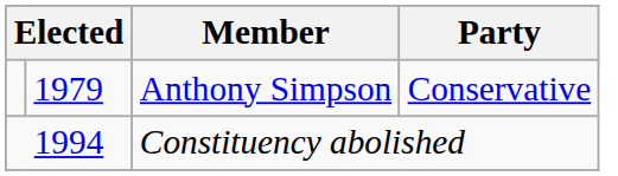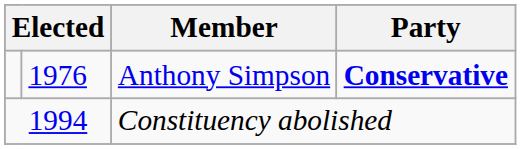Anthony Simpson | column 2: 1979 -> 1976
Anthony Simpson | Party: normal -> bold
